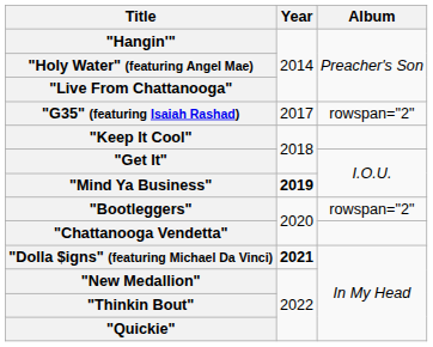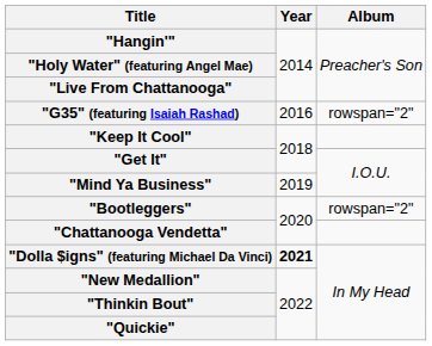"G35" (featuring Isaiah Rashad) | Year: 2017 -> 2016
"Mind Ya Business" | Year: bold -> normal
